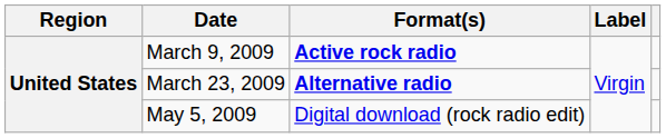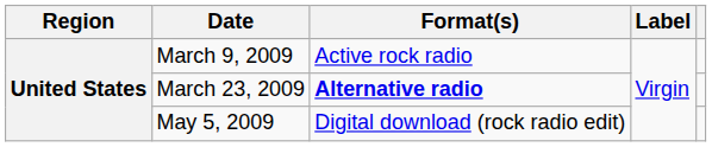March 9, 2009 | Format(s): bold -> normal
